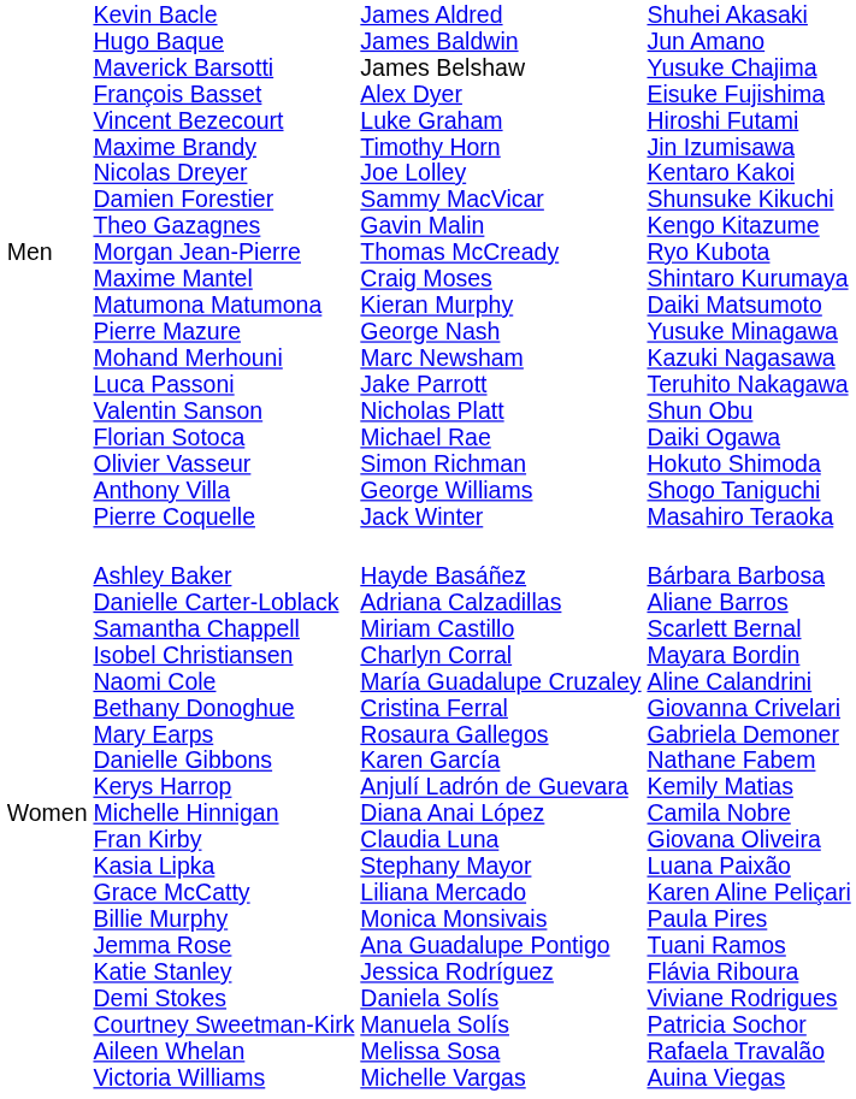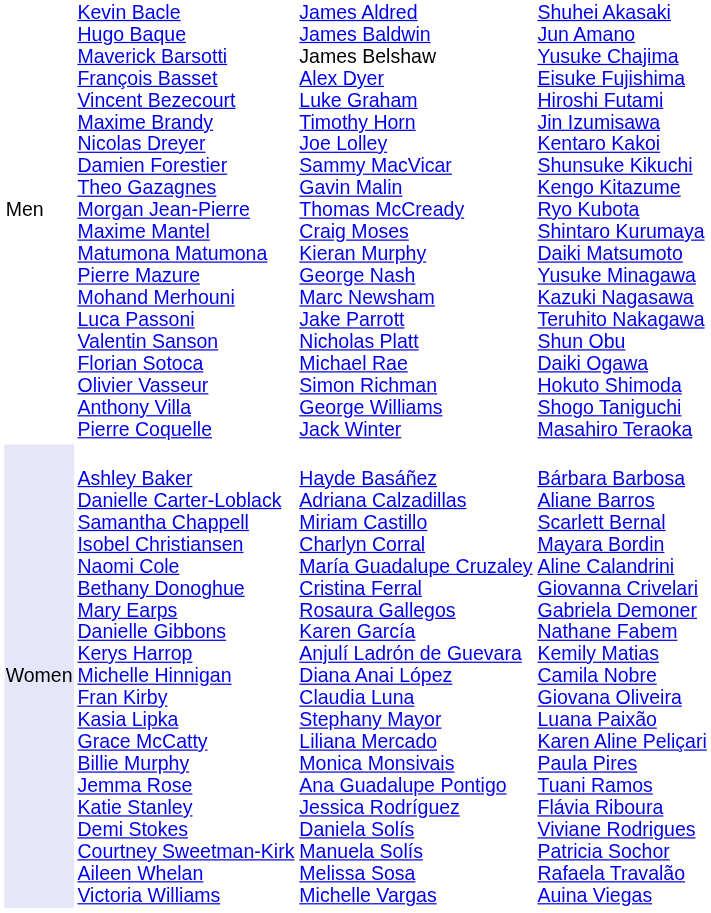Women | column 1: no background -> lavender background
